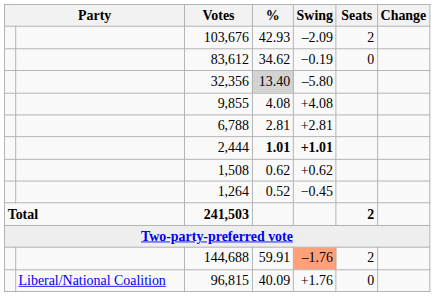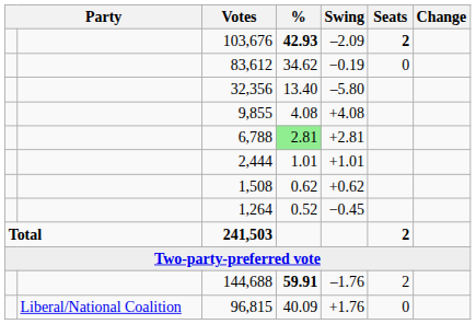103,676 | %: normal -> bold
103,676 | Seats: normal -> bold
32,356 | %: lightgrey background -> no background
6,788 | %: no background -> lightgreen background
2,444 | %: bold -> normal
2,444 | Swing: bold -> normal
144,688 | %: normal -> bold
144,688 | Swing: lightsalmon background -> no background
